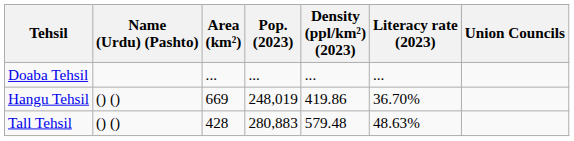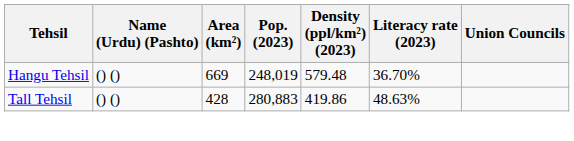- row: Doaba Tehsil | ... | ... | ... | ...
Hangu Tehsil | Density (ppl/km²) (2023): 419.86 -> 579.48
Tall Tehsil | Density (ppl/km²) (2023): 579.48 -> 419.86
